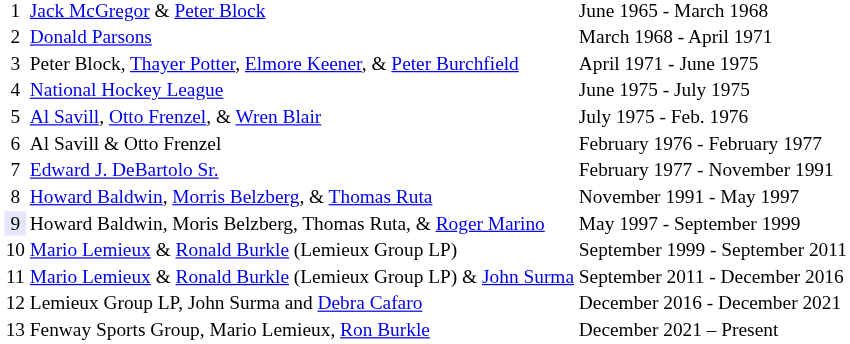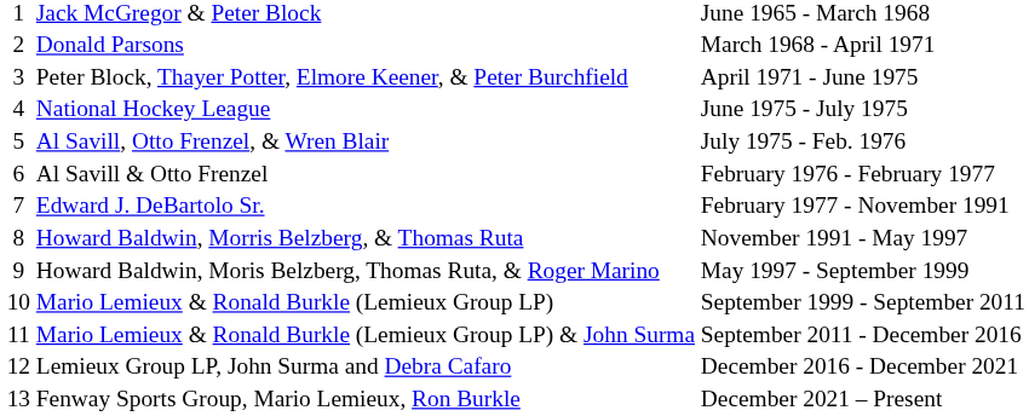Howard Baldwin, Moris Belzberg, Thomas Ruta, & Roger Marino | column 1: lavender background -> no background
